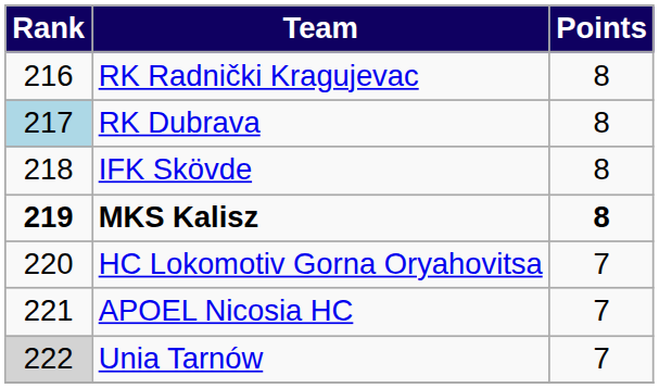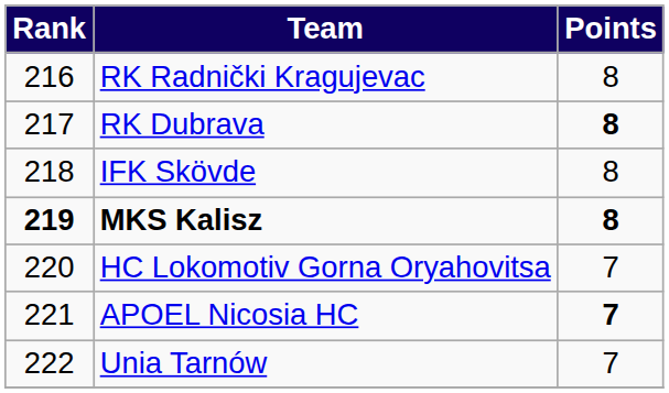RK Dubrava | Rank: lightblue background -> no background
RK Dubrava | Points: normal -> bold
APOEL Nicosia HC | Points: normal -> bold
Unia Tarnów | Rank: lightgrey background -> no background
